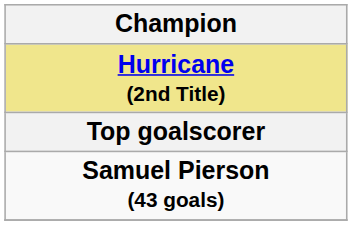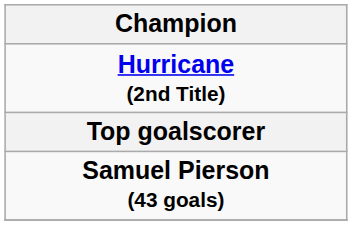row 2 | column 1: khaki background -> no background
